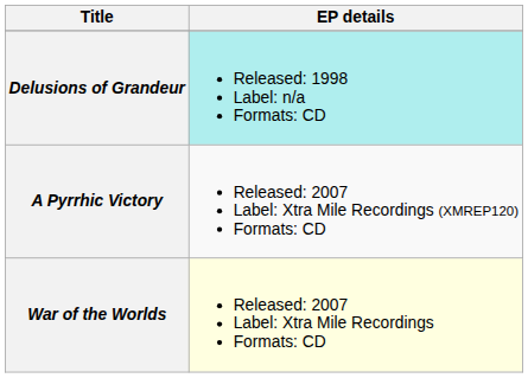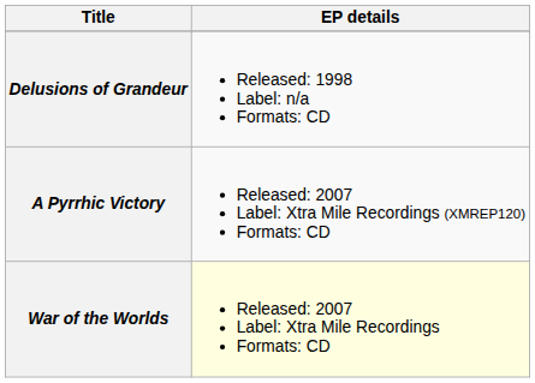Delusions of Grandeur | column 2: paleturquoise background -> no background
